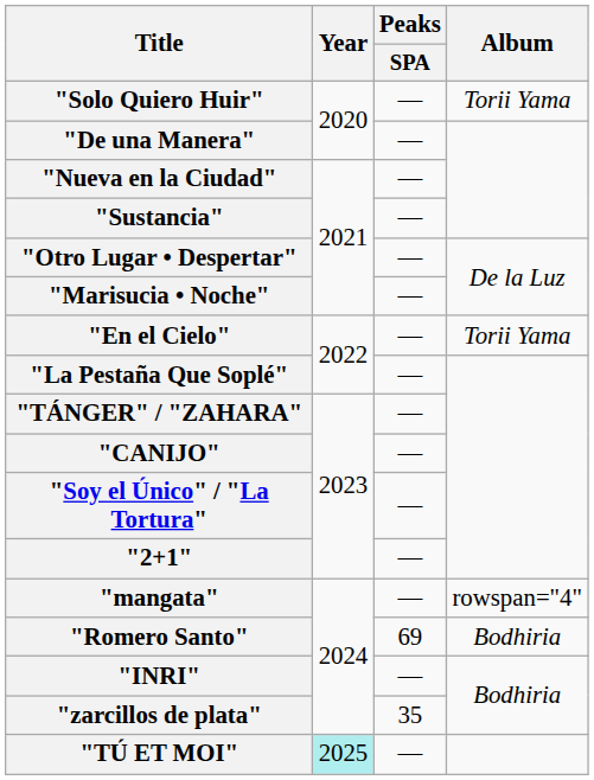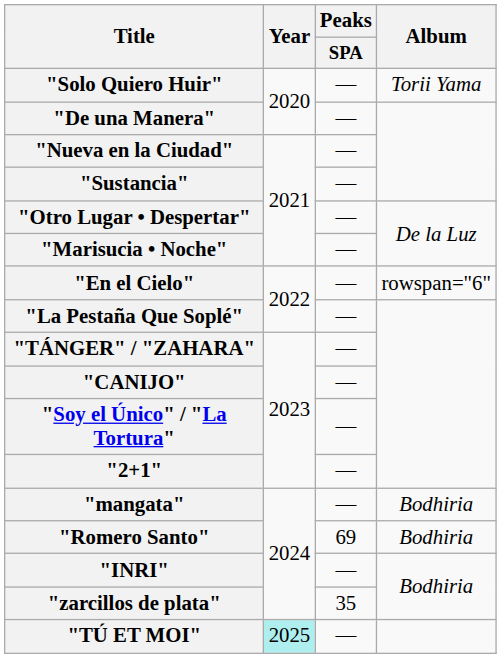"En el Cielo" | Album: Torii Yama -> rowspan="6"
"mangata" | Album: rowspan="4" -> Bodhiria
